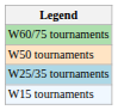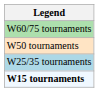row 5 | column 1: normal -> bold
